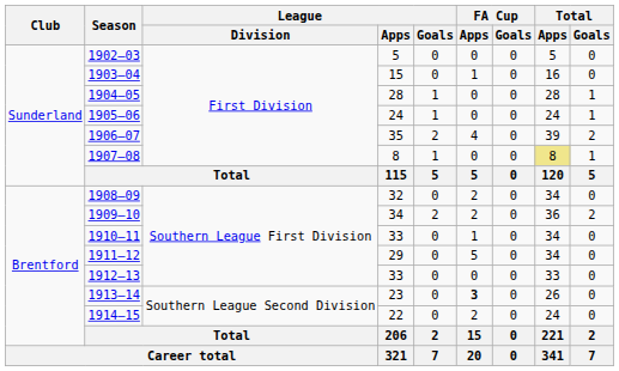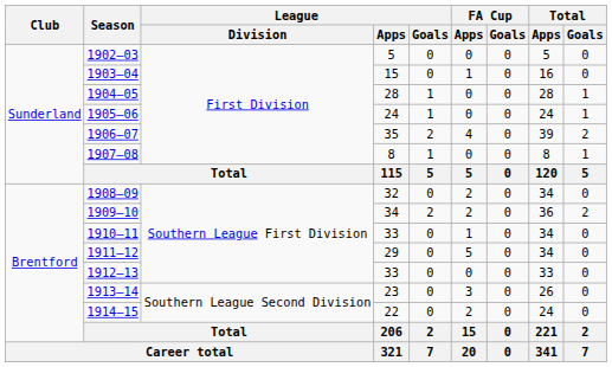1907–08 | Total / Apps: khaki background -> no background
1913–14 | FA Cup / Apps: bold -> normal
